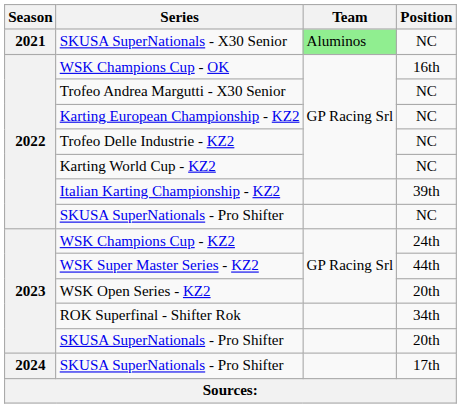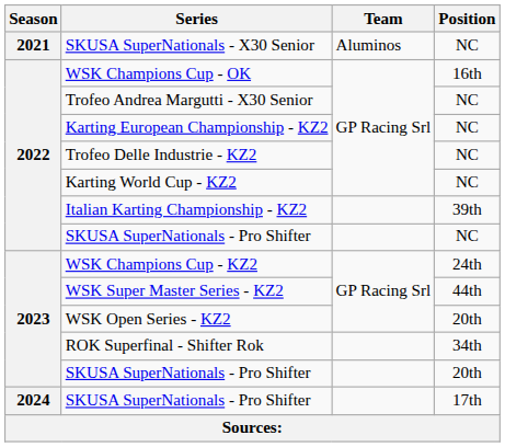SKUSA SuperNationals - X30 Senior | Team: lightgreen background -> no background
